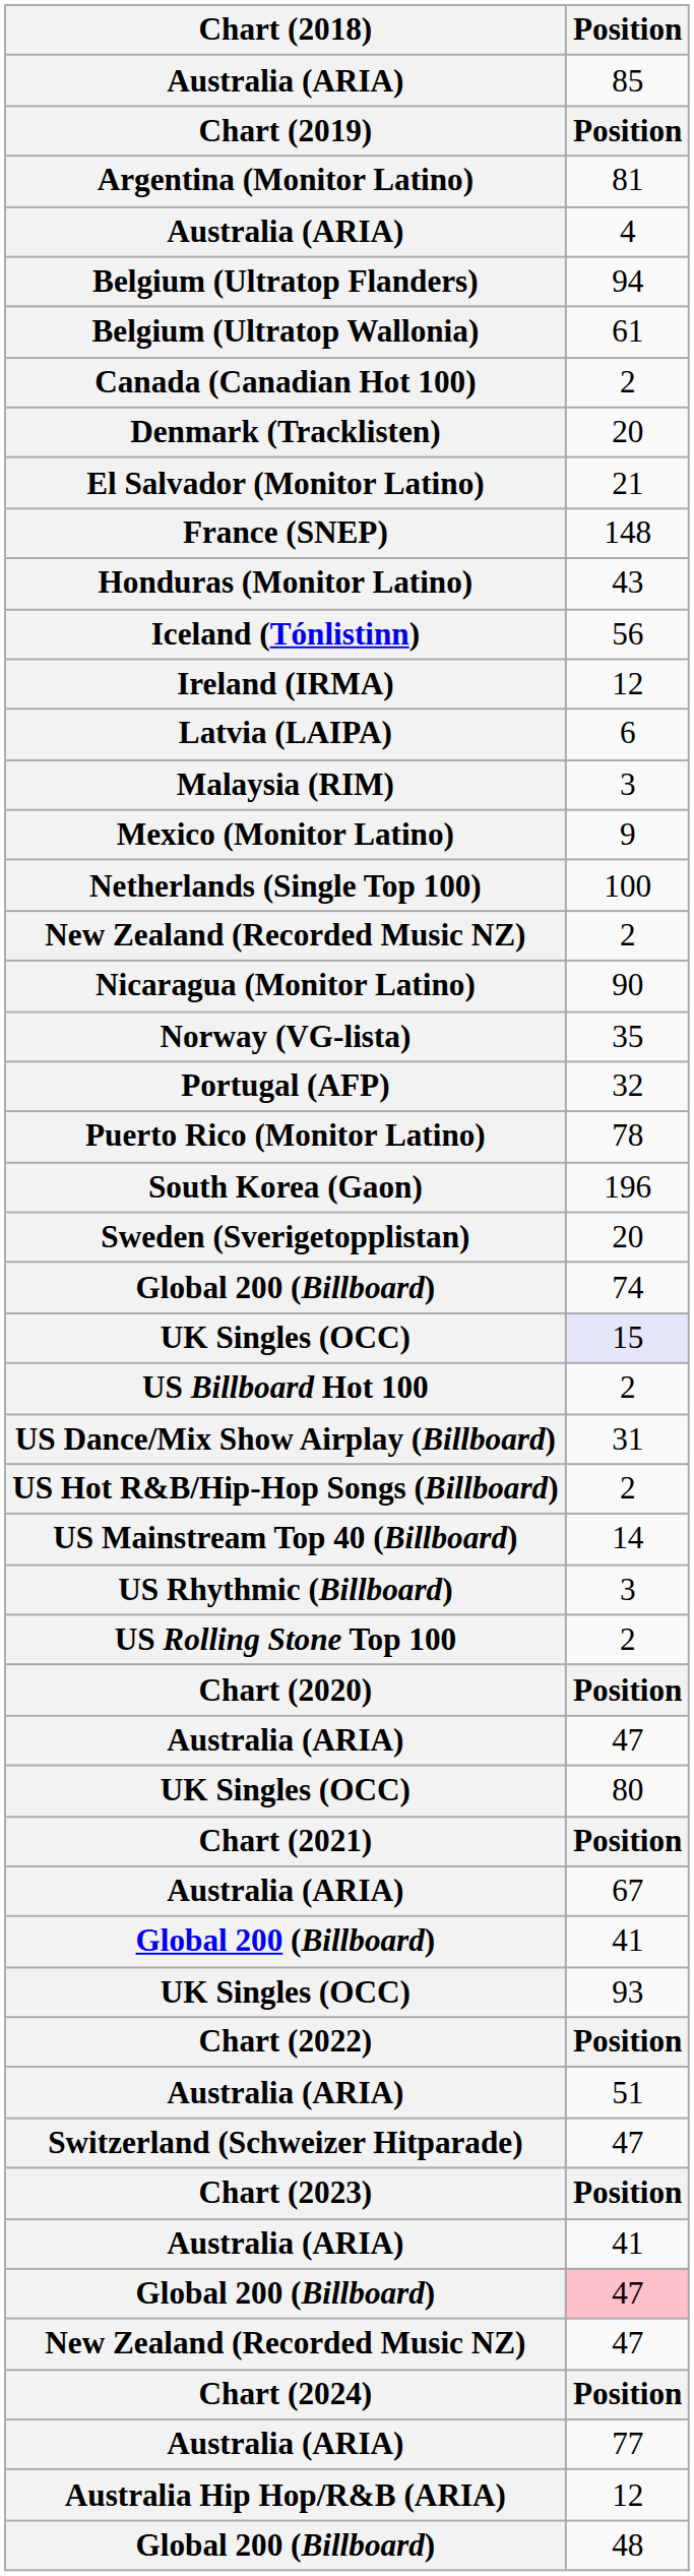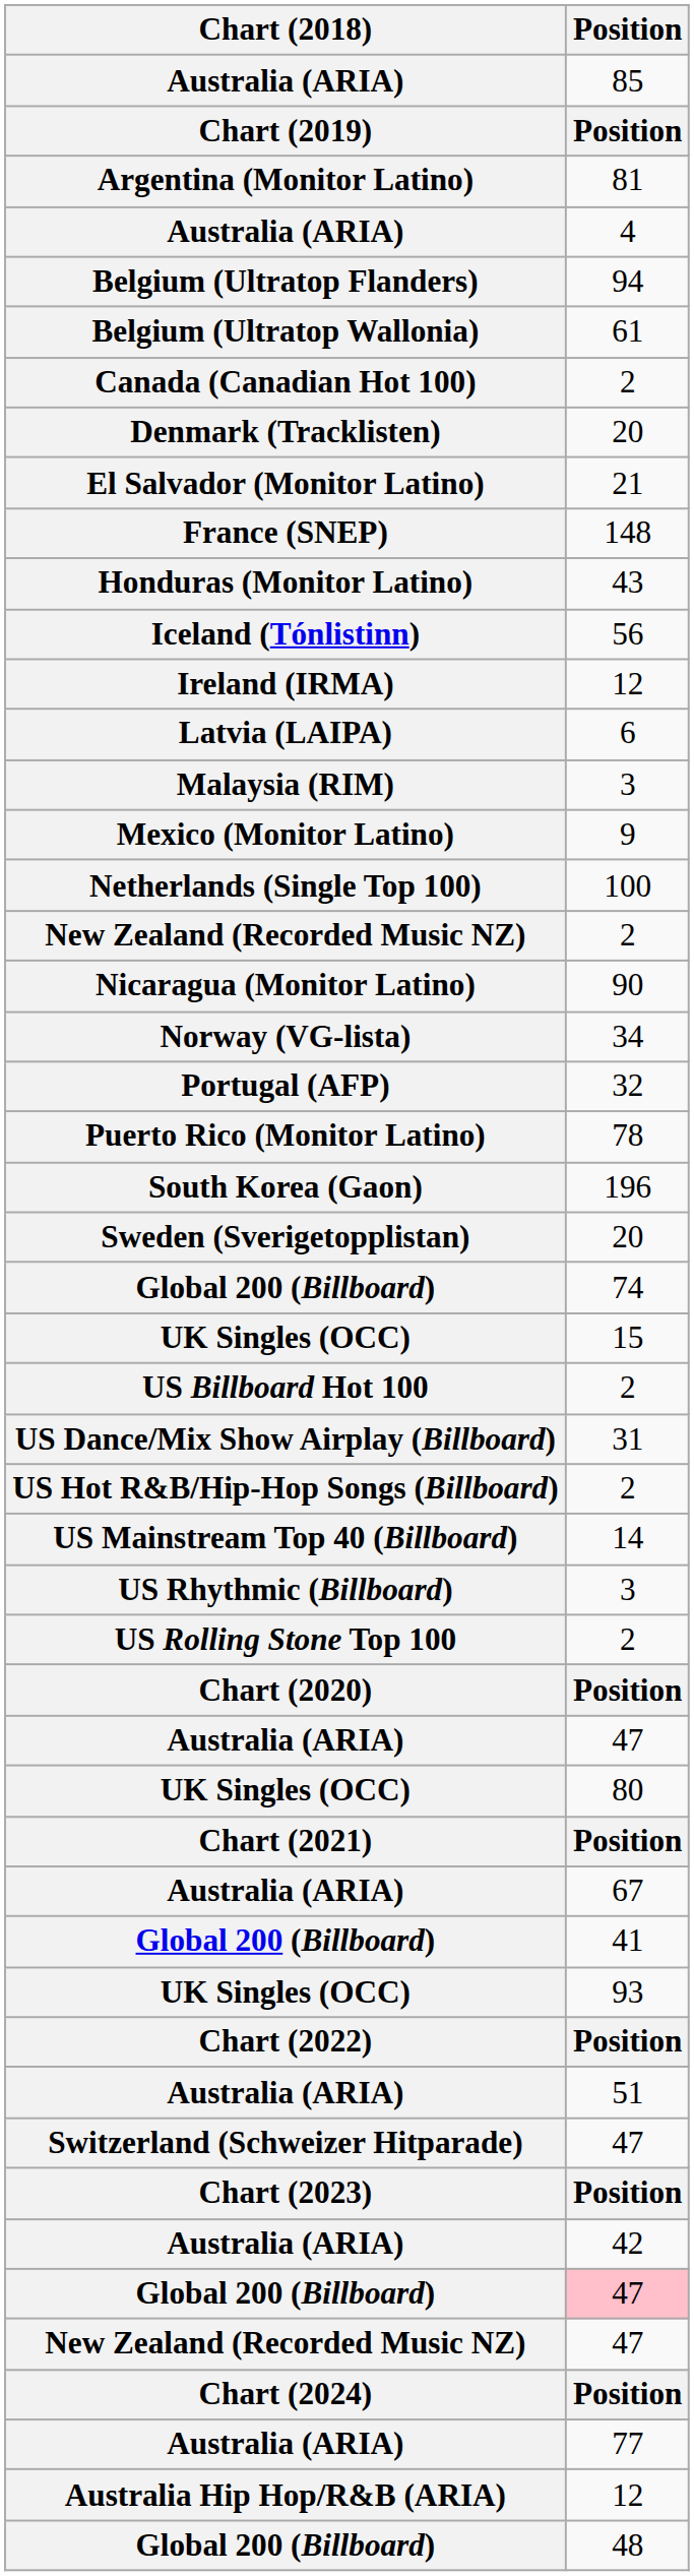row 21 | Position: 35 -> 34
row 27 | Position: lavender background -> no background
row 45 | Position: 41 -> 42
